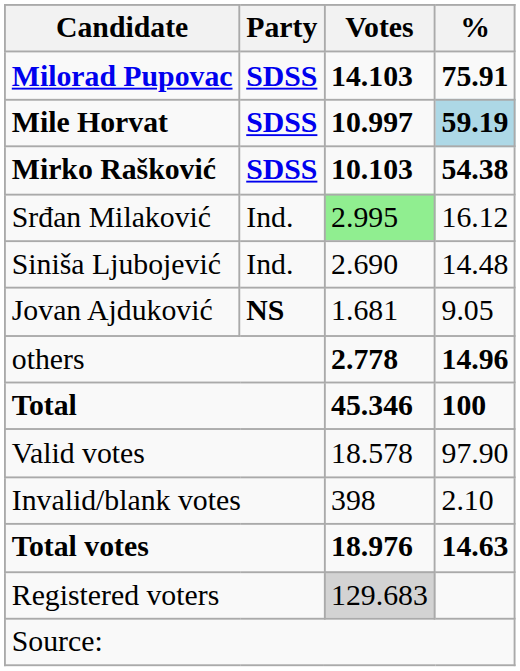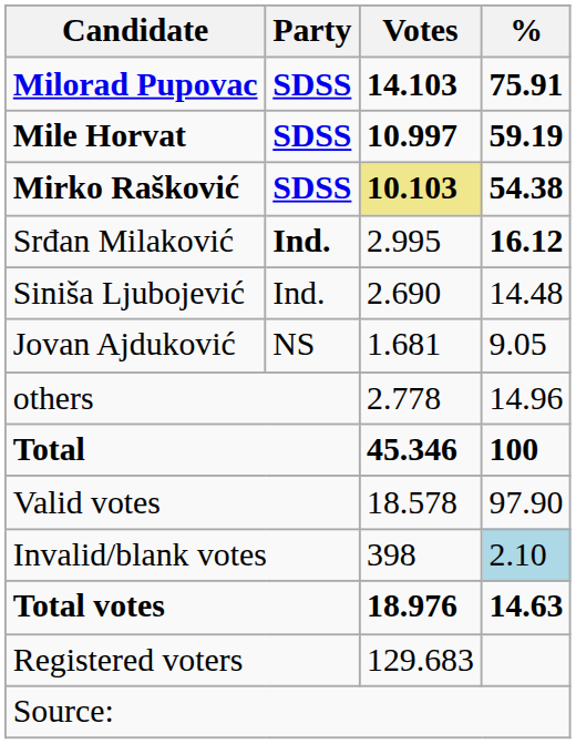Mile Horvat | %: lightblue background -> no background
Mirko Rašković | Votes: no background -> khaki background
Srđan Milaković | Party: normal -> bold
Srđan Milaković | Votes: lightgreen background -> no background
Srđan Milaković | %: normal -> bold
Jovan Ajduković | Party: bold -> normal
others | Votes: bold -> normal
others | %: bold -> normal
Invalid/blank votes | %: no background -> lightblue background
Registered voters | Votes: lightgrey background -> no background
